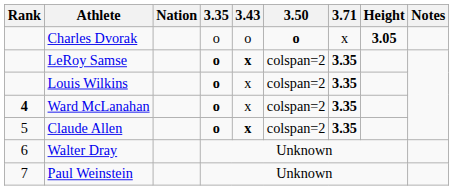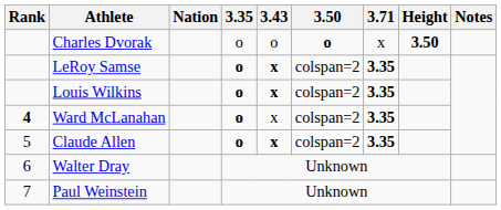Charles Dvorak | Height: 3.05 -> 3.50
Louis Wilkins | 3.43: normal -> bold
